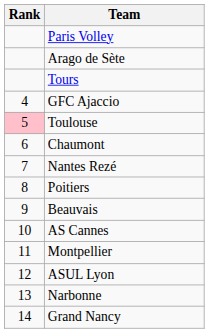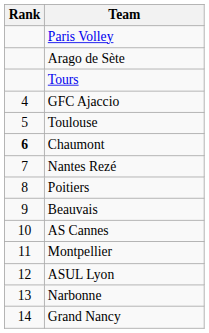Toulouse | Rank: pink background -> no background
Chaumont | Rank: normal -> bold
